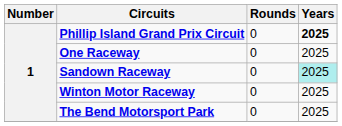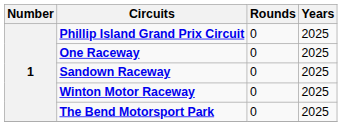Phillip Island Grand Prix Circuit | Years: bold -> normal
Sandown Raceway | Years: paleturquoise background -> no background
